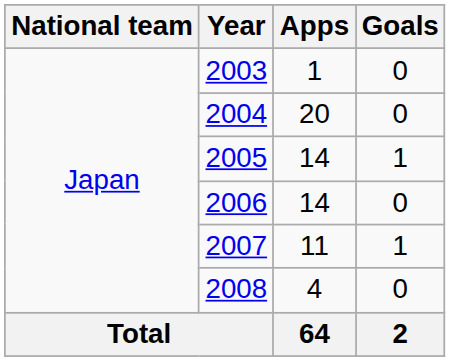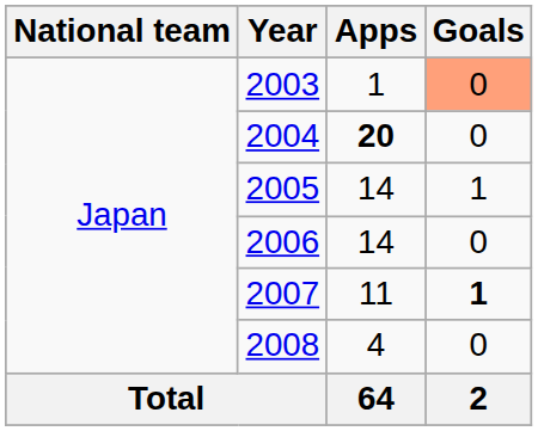2003 | Goals: no background -> lightsalmon background
2004 | Apps: normal -> bold
2007 | Goals: normal -> bold
